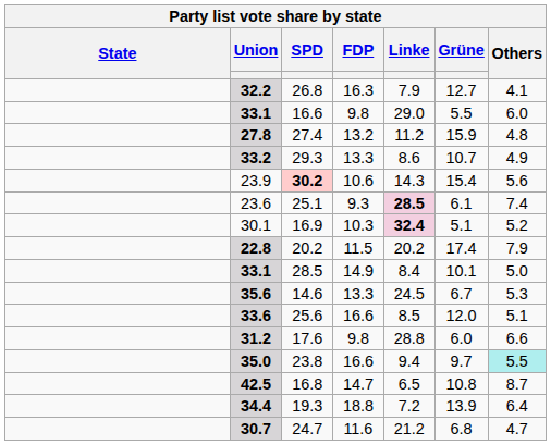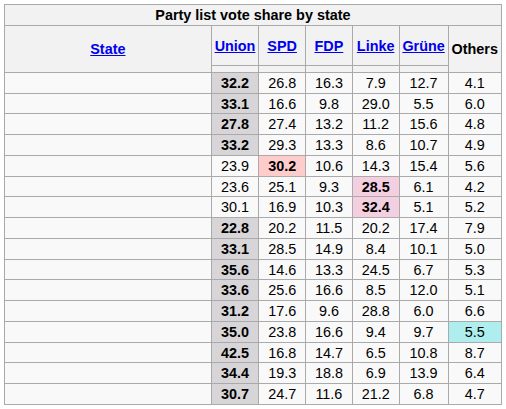27.4 | Grüne: 15.9 -> 15.6
25.1 | Others: 7.4 -> 4.2
17.6 | FDP: 9.8 -> 9.6
19.3 | Linke: 7.2 -> 6.9
